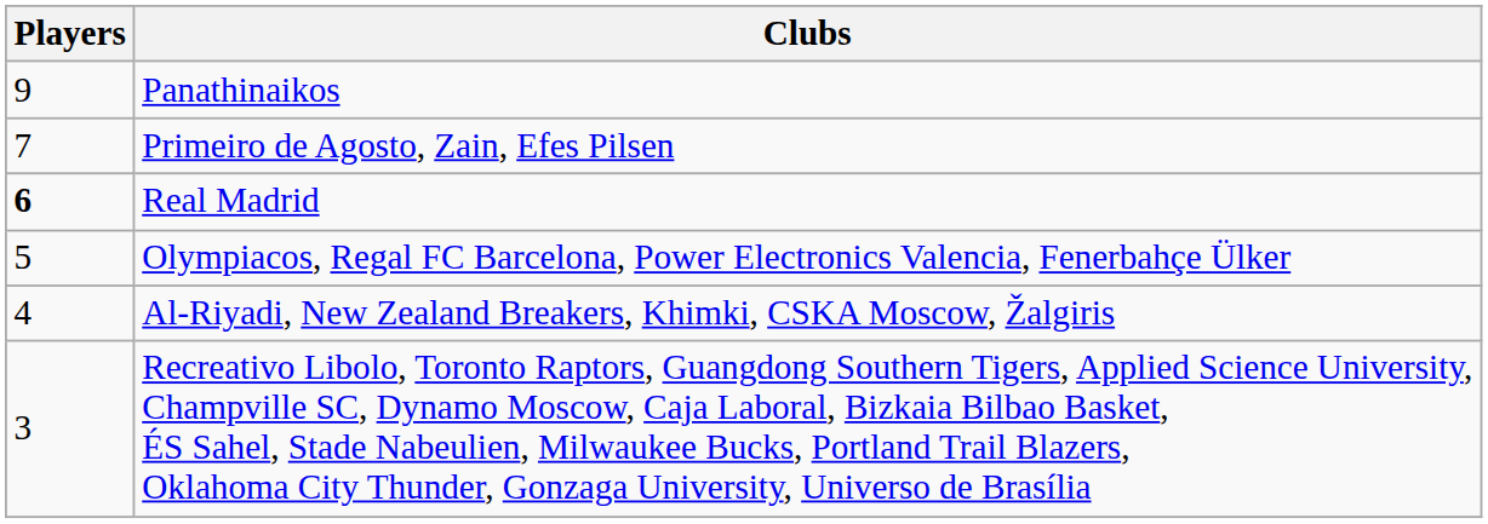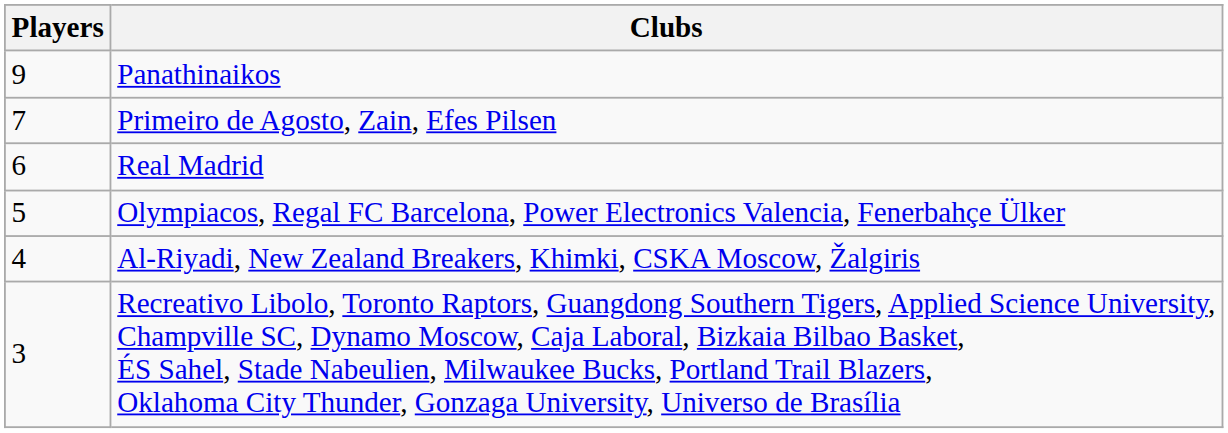Real Madrid | Players: bold -> normal
